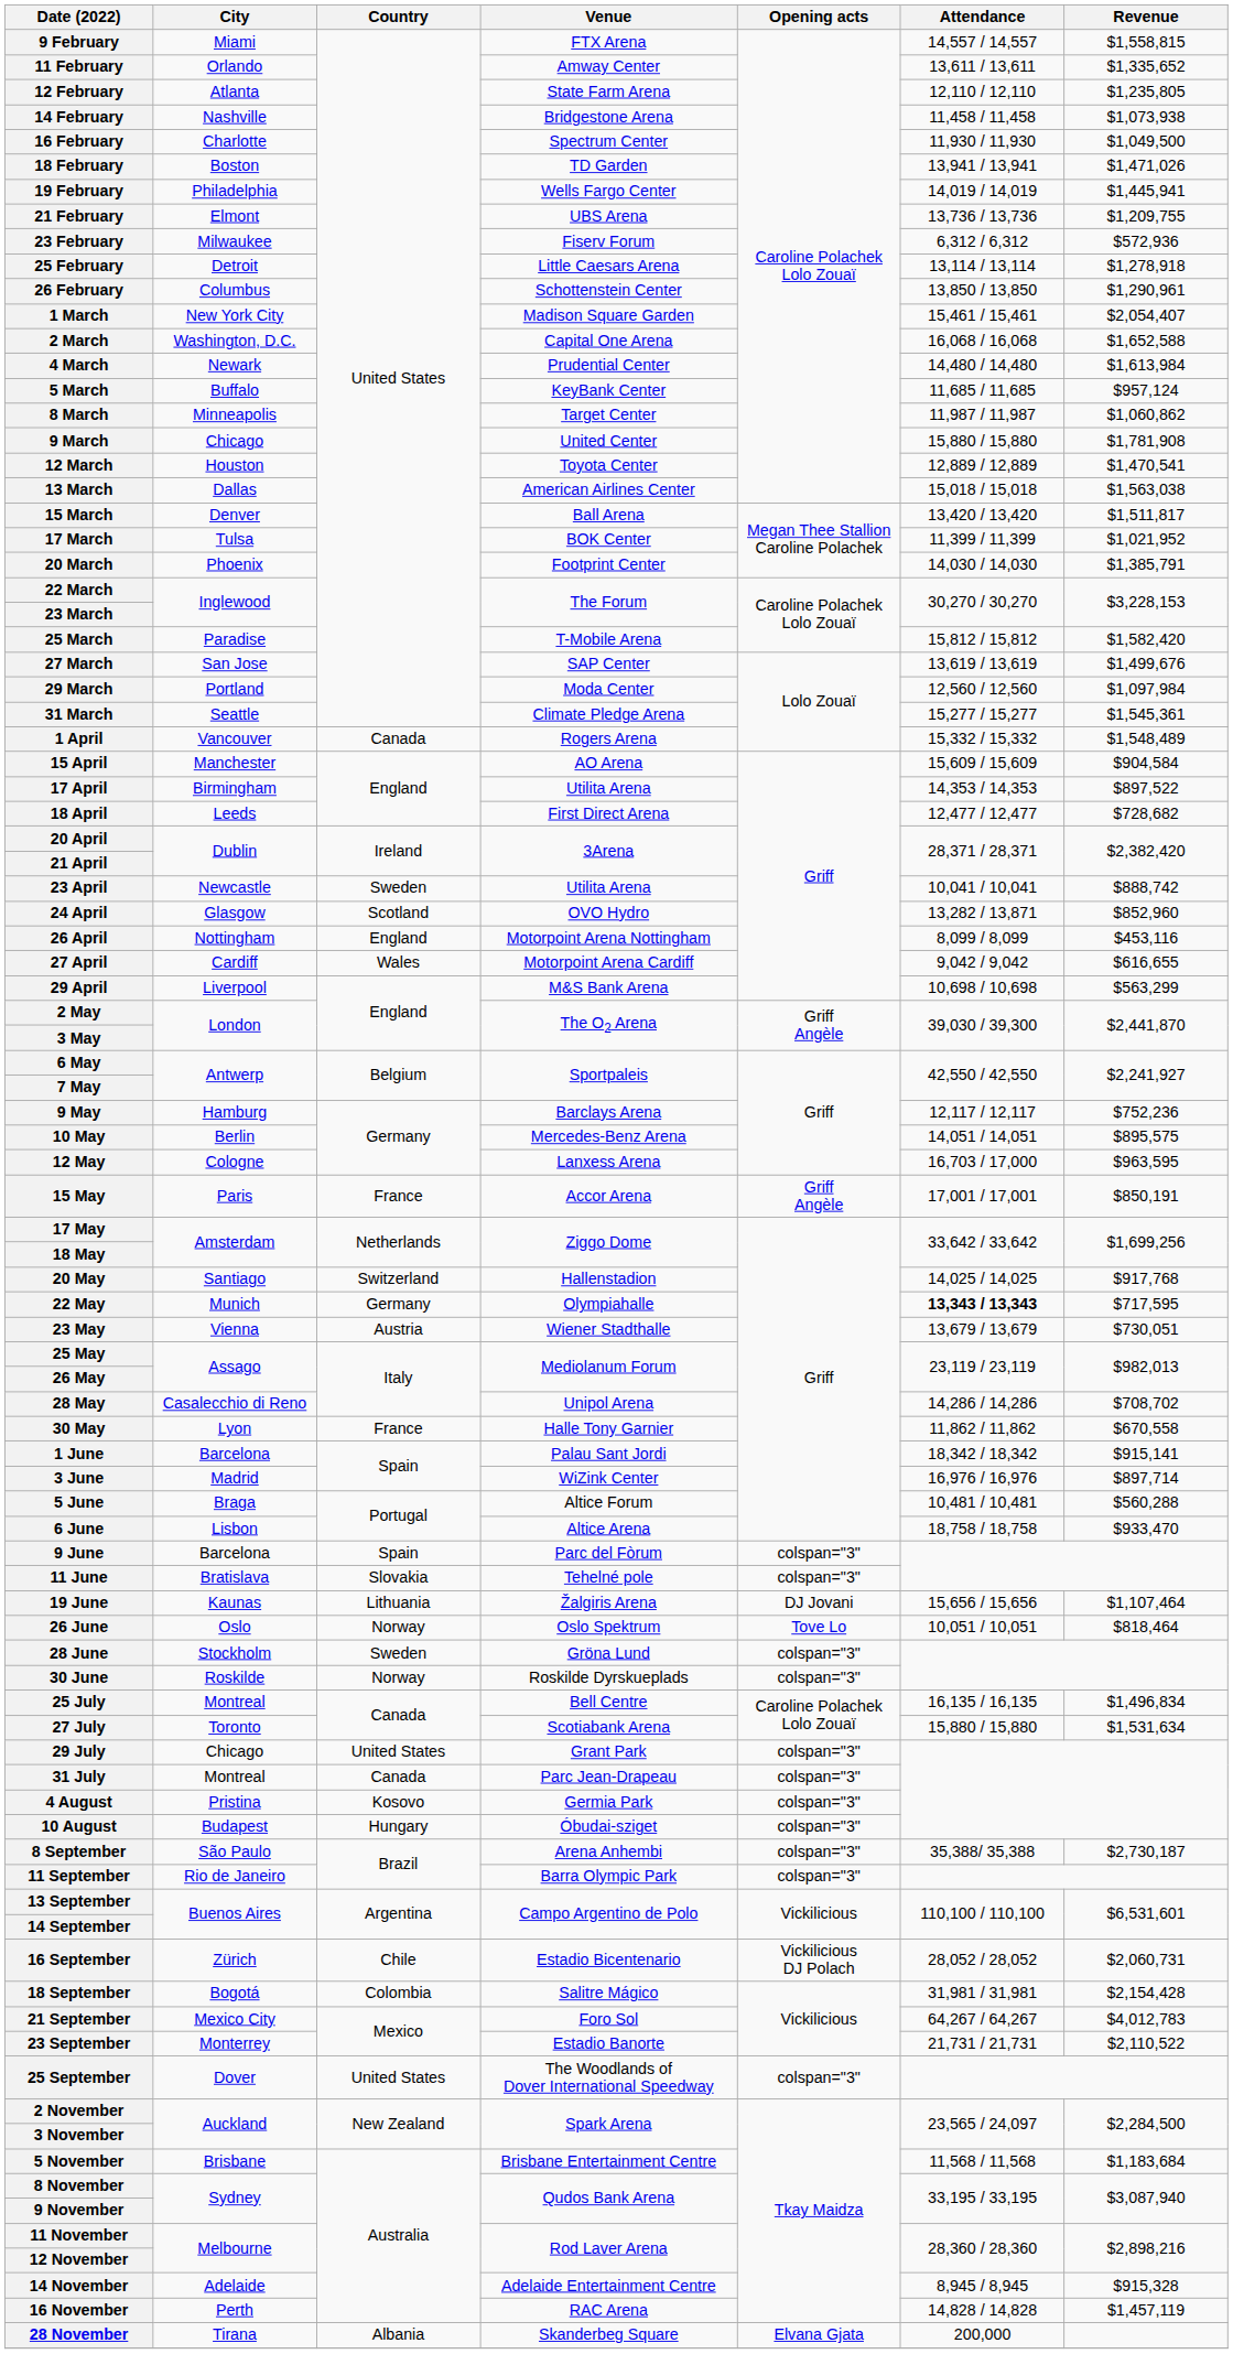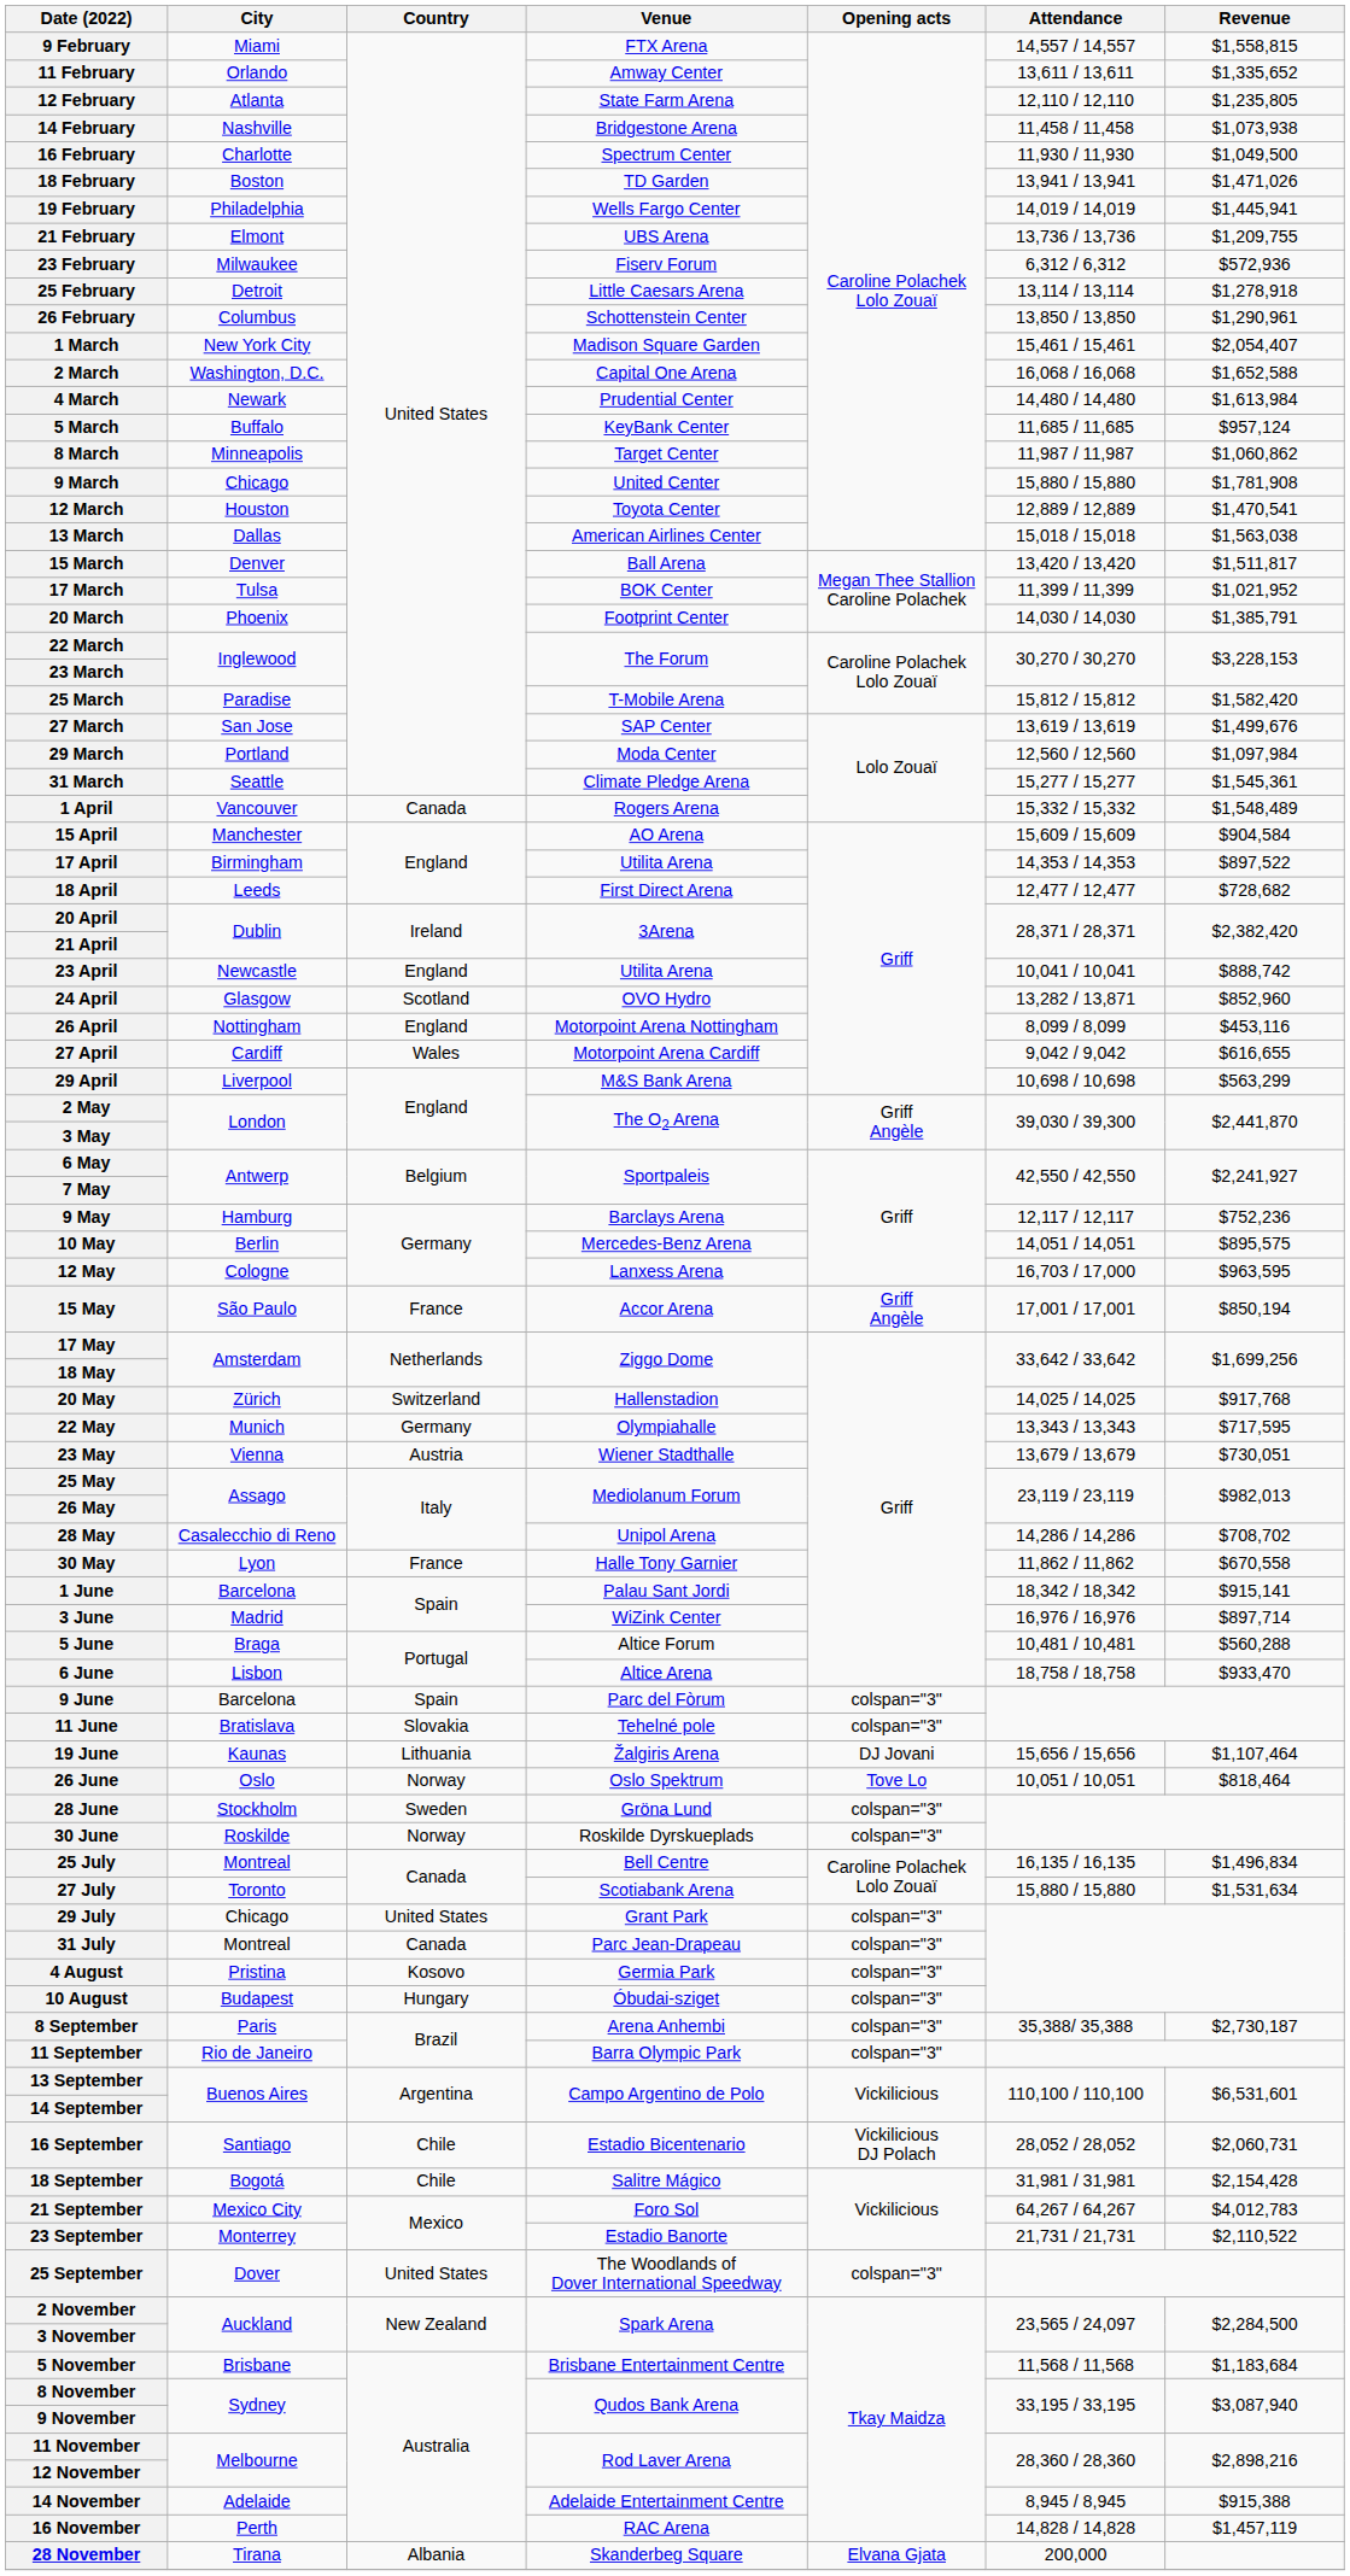23 April | Country: Sweden -> England
15 May | City: Paris -> São Paulo
15 May | Revenue: $850,191 -> $850,194
20 May | City: Santiago -> Zürich
22 May | Attendance: bold -> normal
8 September | City: São Paulo -> Paris
16 September | City: Zürich -> Santiago
18 September | Country: Colombia -> Chile
14 November | Revenue: $915,328 -> $915,388
